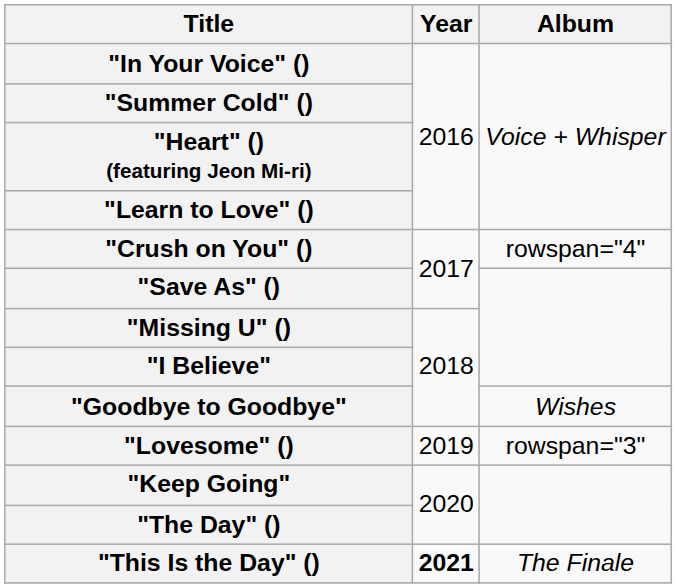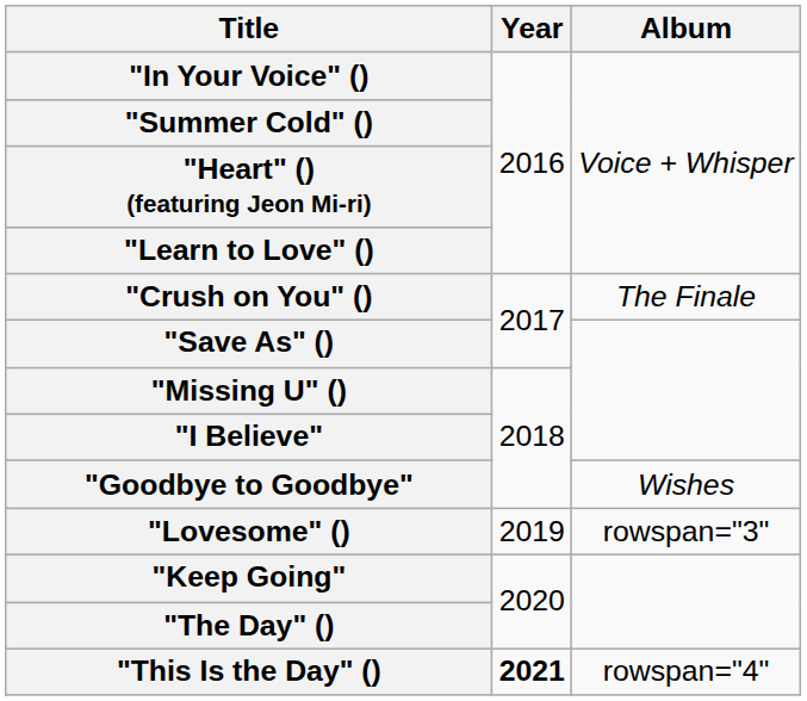"Crush on You" () | Album: rowspan="4" -> The Finale
"This Is the Day" () | Album: The Finale -> rowspan="4"
